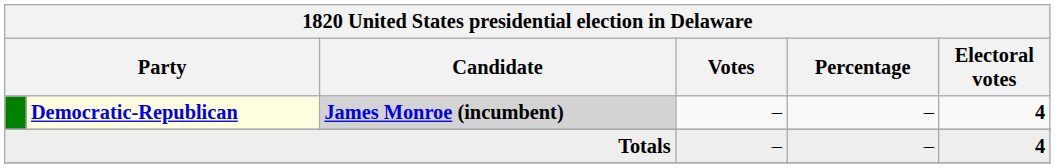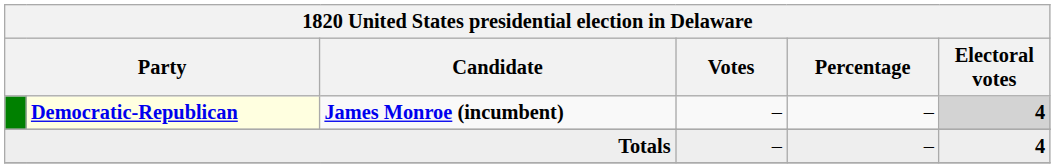row 3 | Candidate: lightgrey background -> no background
row 3 | Electoral votes: no background -> lightgrey background
